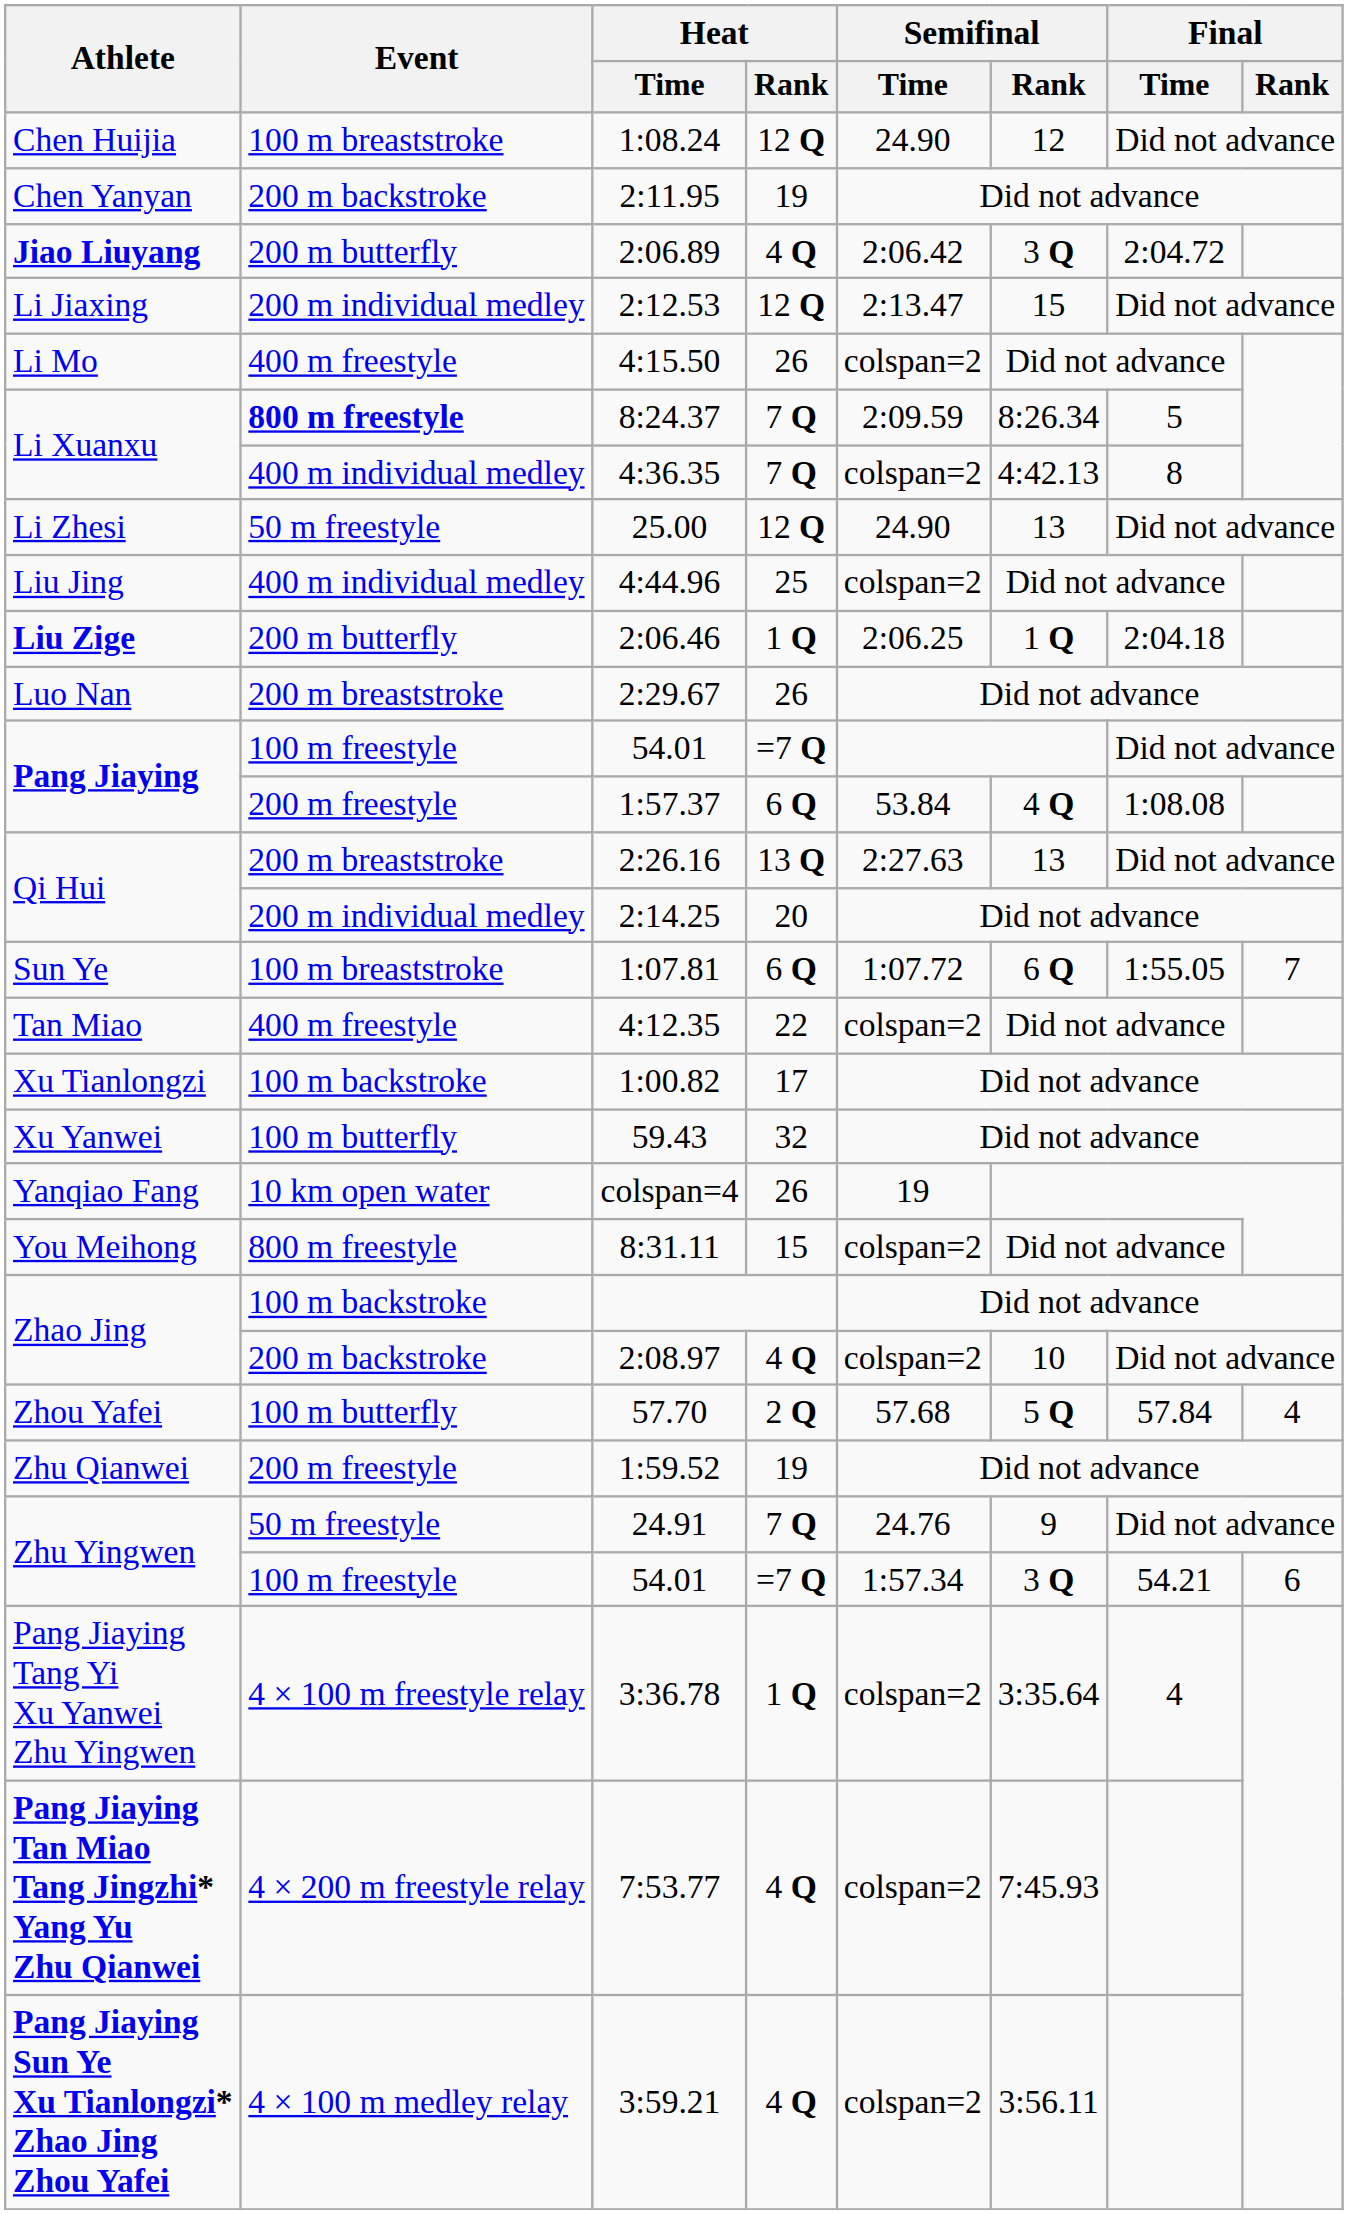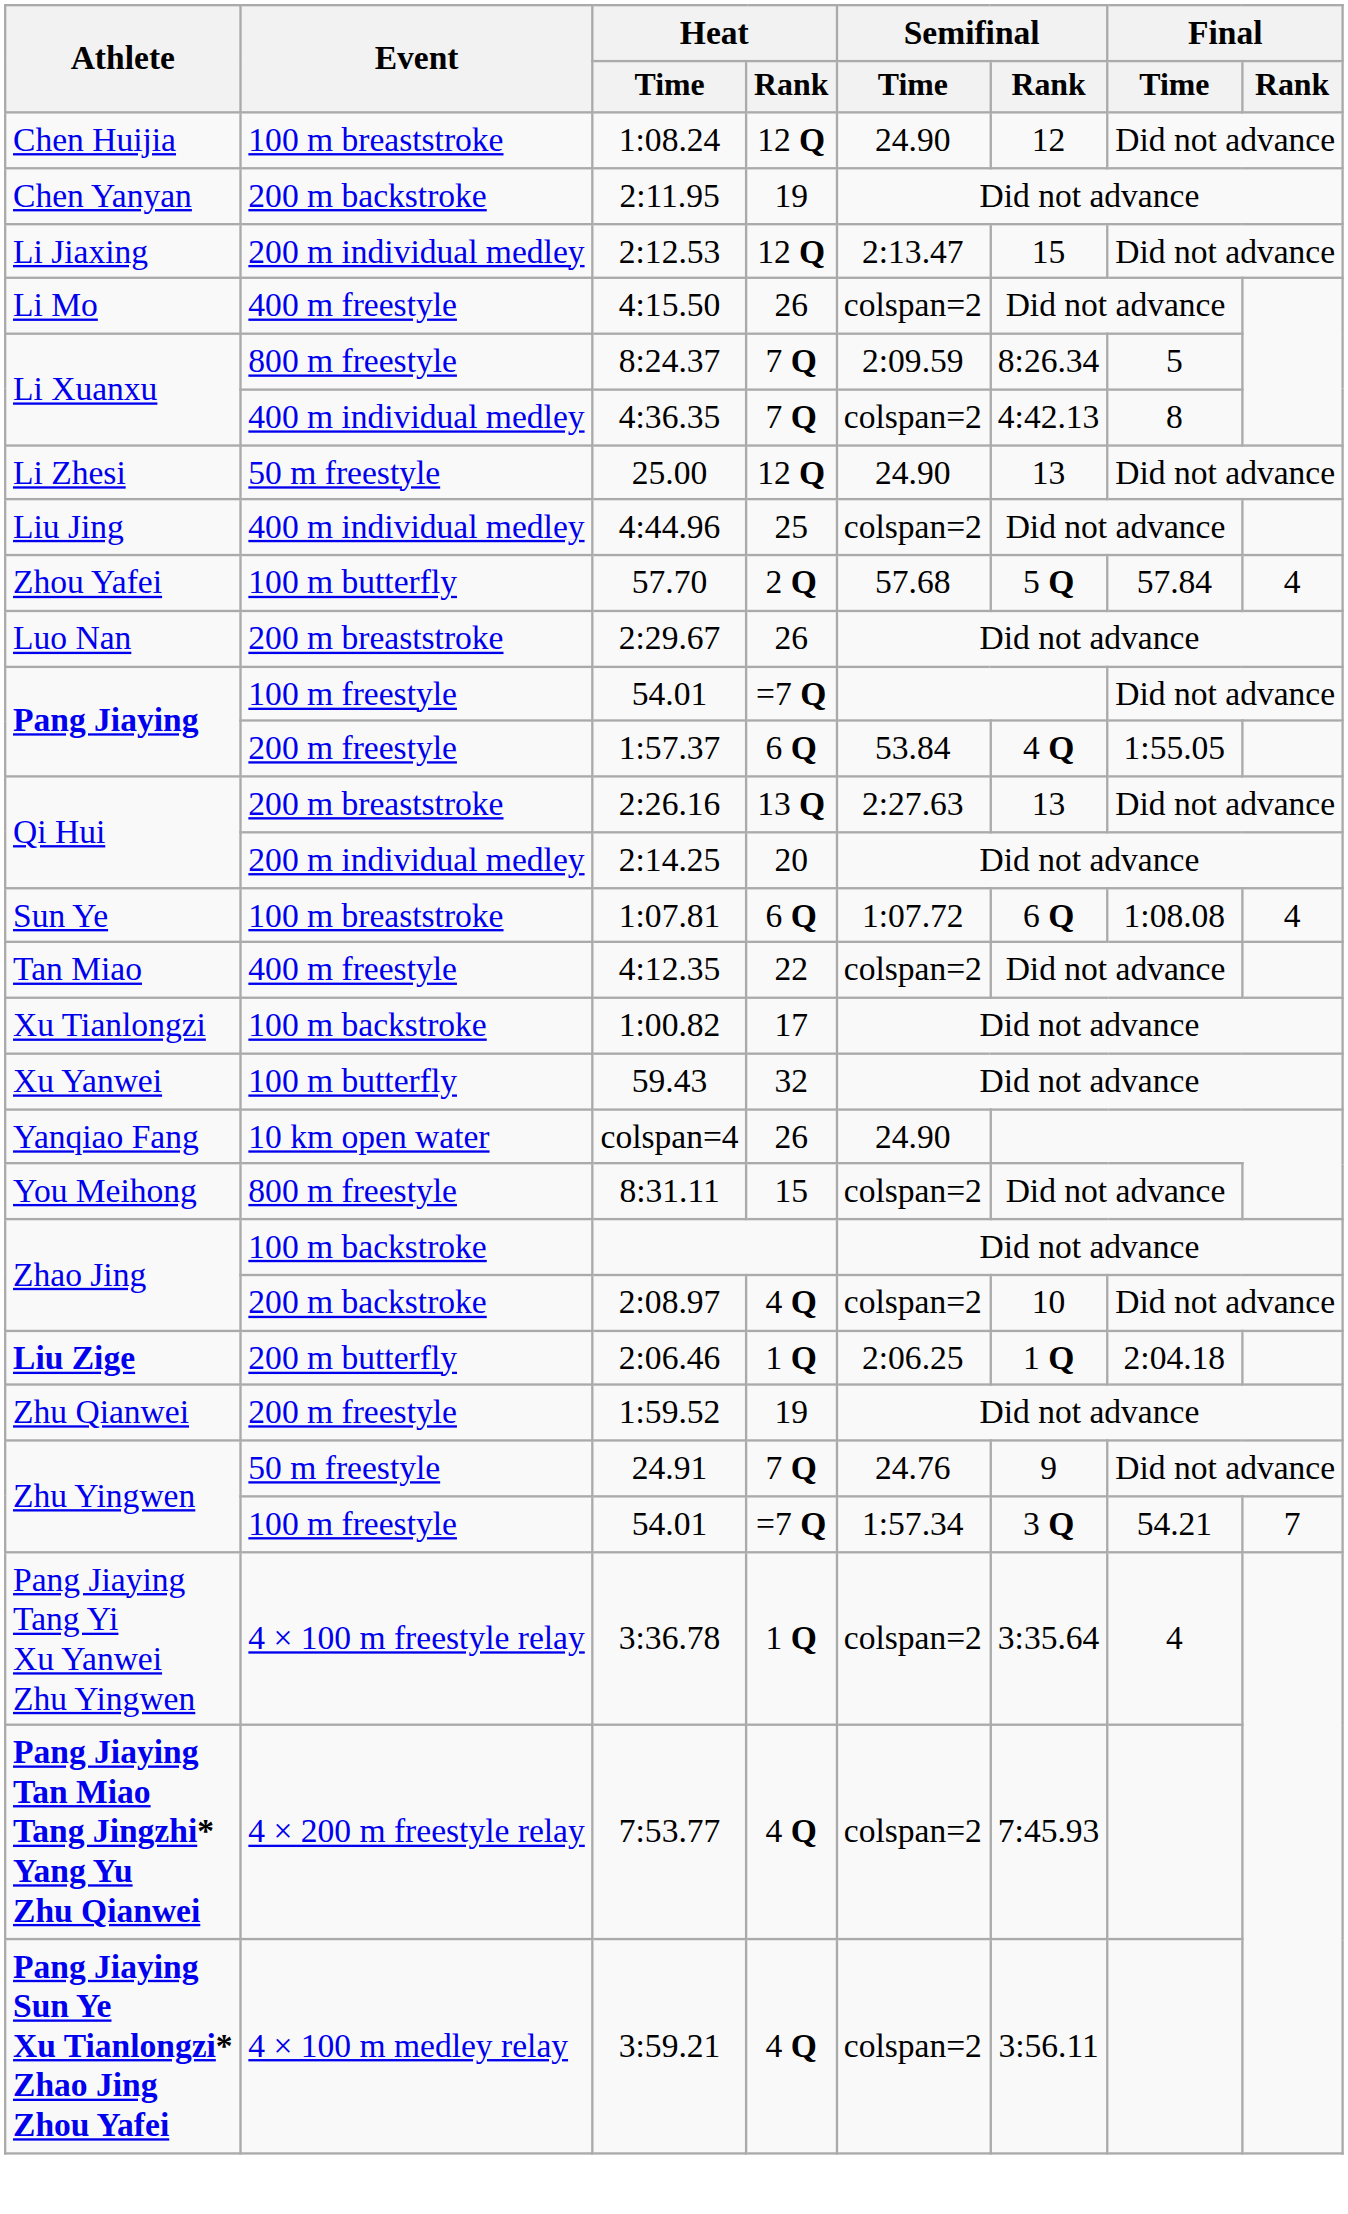- row: Jiao Liuyang | 200 m butterfly | 2:06.89 | 4 Q | 2:06.42 | 3 Q | 2:04.72
8:24.37 | Event: bold -> normal
rows swapped: 2:06.46 <-> 57.70
1:57.37 | Final / Time: 1:08.08 -> 1:55.05
1:07.81 | Final / Time: 1:55.05 -> 1:08.08
1:07.81 | Final / Rank: 7 -> 4
colspan=4 | Semifinal / Time: 19 -> 24.90
Zhu Yingwen / 54.01 | Final / Rank: 6 -> 7
